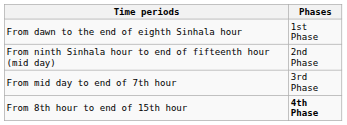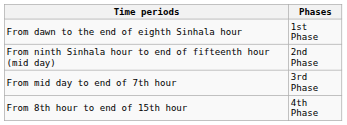From 8th hour to end of 15th hour | Phases: bold -> normal
